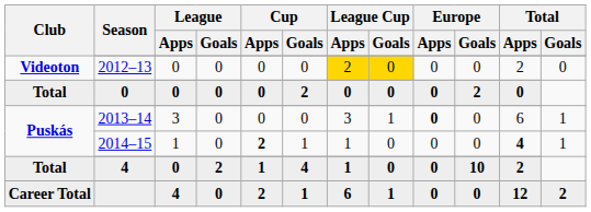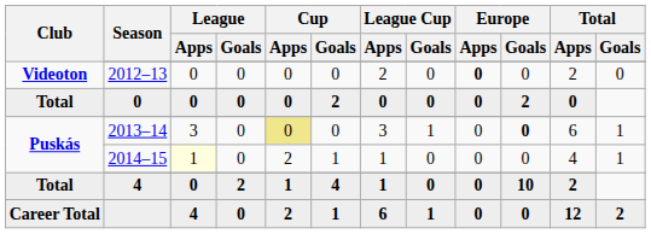2012–13 | League Cup / Apps: gold background -> no background
2012–13 | League Cup / Goals: gold background -> no background
2012–13 | Europe / Apps: normal -> bold
2013–14 | Cup / Apps: no background -> khaki background
2013–14 | Europe / Apps: bold -> normal
2013–14 | Europe / Goals: normal -> bold
2014–15 | League / Apps: no background -> lightyellow background
2014–15 | Cup / Apps: bold -> normal
2014–15 | Total / Apps: bold -> normal
